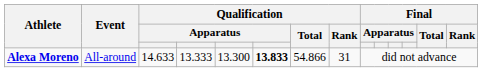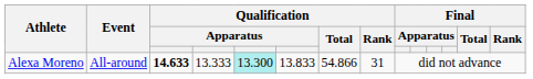row 4 | Athlete: bold -> normal
row 4 | column 3: normal -> bold
row 4 | column 5: no background -> paleturquoise background
row 4 | column 6: bold -> normal
